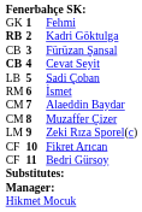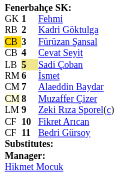Kadri Göktulga | column 1: bold -> normal
Fürüzan Şansal | column 1: no background -> gold background
Cevat Seyit | column 1: bold -> normal
Sadi Çoban | column 2: no background -> khaki background
Muzaffer Çizer | column 1: no background -> lightyellow background
